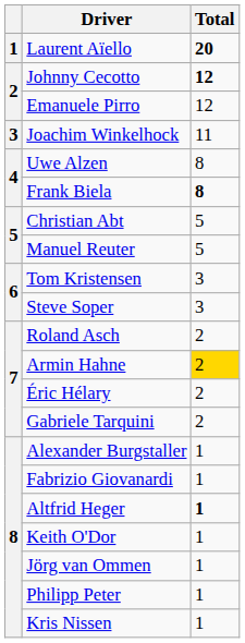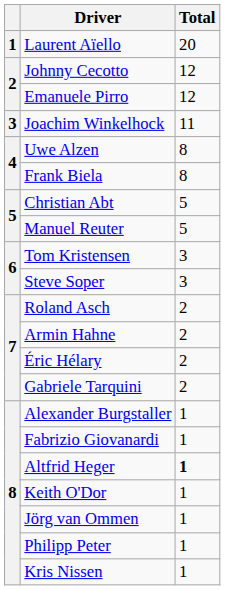Laurent Aïello | Total: bold -> normal
Johnny Cecotto | Total: bold -> normal
Frank Biela | Total: bold -> normal
Armin Hahne | Total: gold background -> no background
